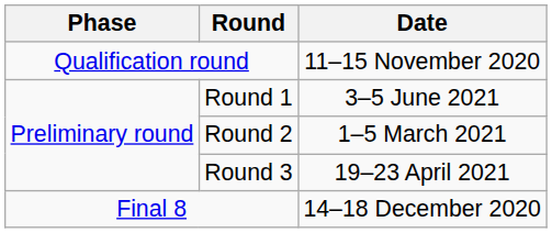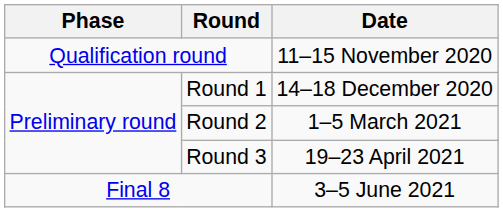Round 1 | Date: 3–5 June 2021 -> 14–18 December 2020
Final 8 | Date: 14–18 December 2020 -> 3–5 June 2021
